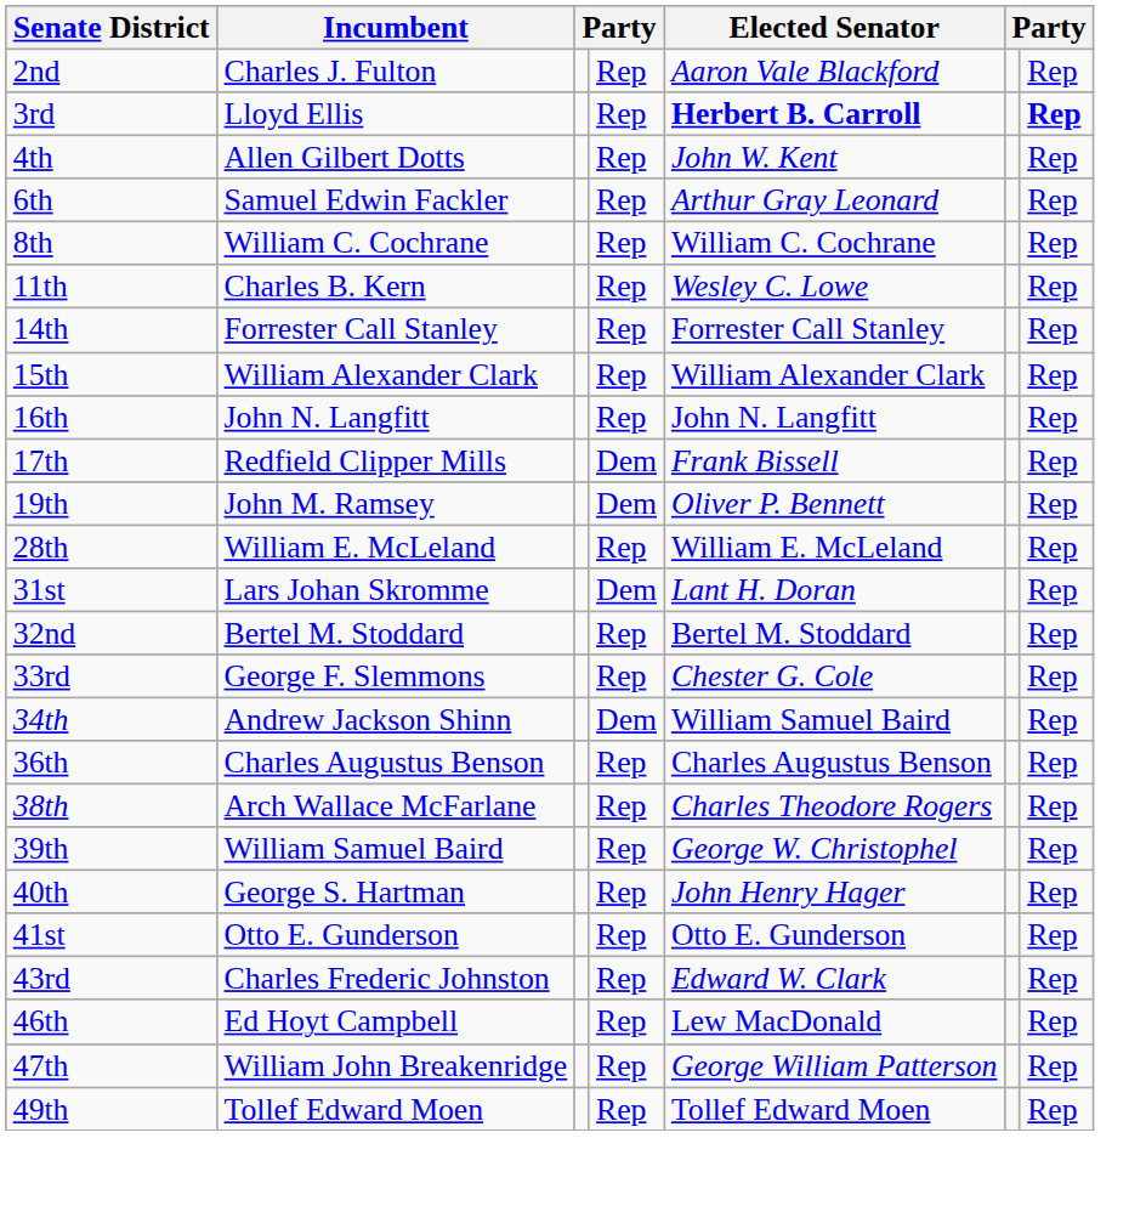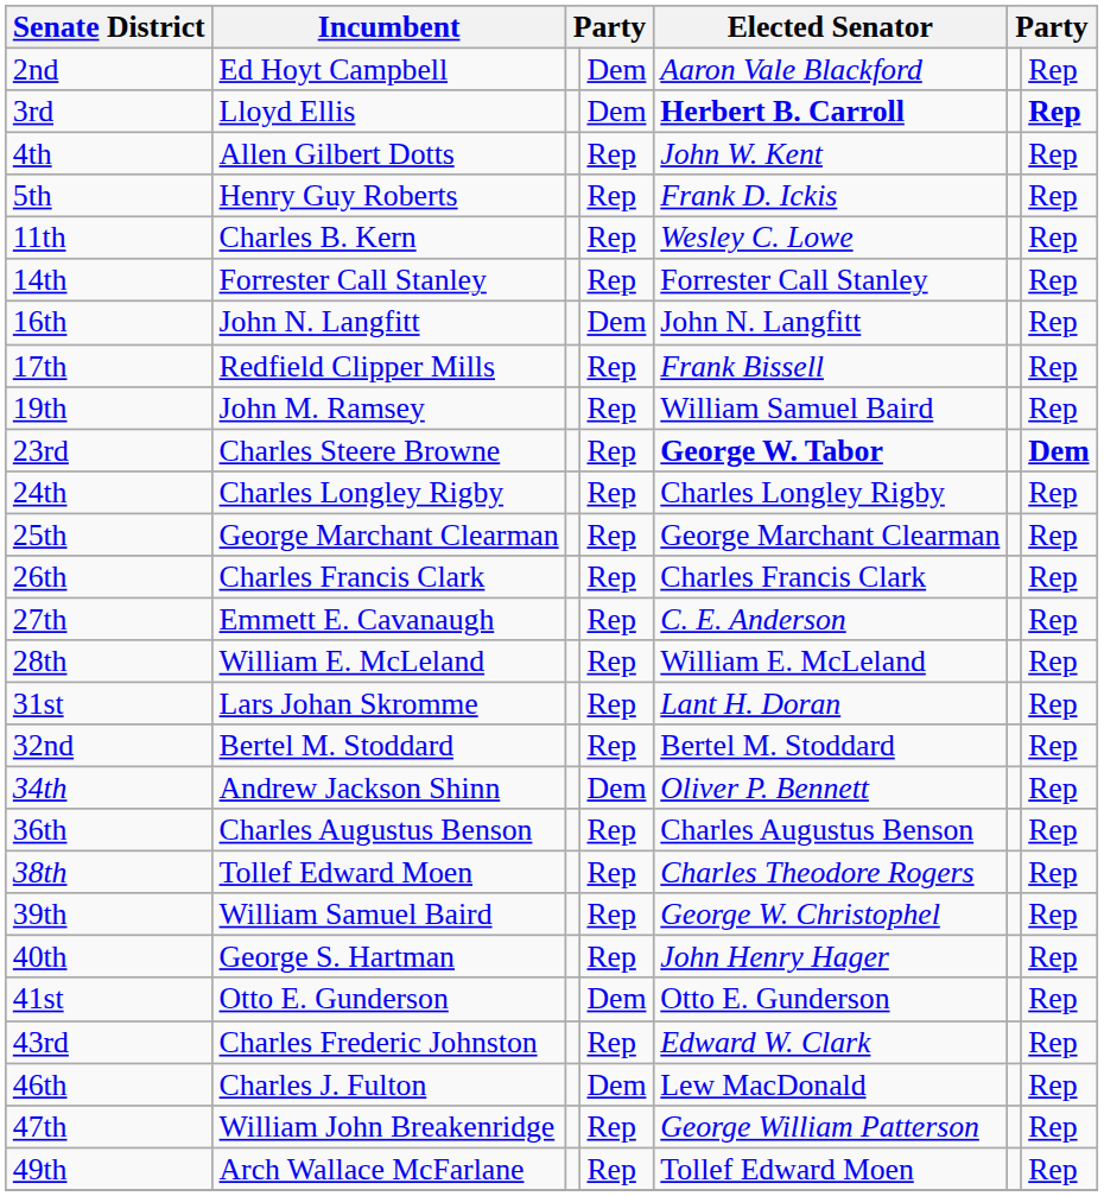2nd | Incumbent: Charles J. Fulton -> Ed Hoyt Campbell
2nd | column 4: Rep -> Dem
3rd | column 4: Rep -> Dem
+ row: 5th | Henry Guy Roberts | Rep | Frank D. Ickis | Rep
- row: 6th | Samuel Edwin Fackler | Rep | Arthur Gray Leonard | Rep
- row: 8th | William C. Cochrane | Rep | William C. Cochrane | Rep
- row: 15th | William Alexander Clark | Rep | William Alexander Clark | Rep
16th | column 4: Rep -> Dem
17th | column 4: Dem -> Rep
19th | column 4: Dem -> Rep
19th | Elected Senator: Oliver P. Bennett -> William Samuel Baird
+ row: 23rd | Charles Steere Browne | Rep | George W. Tabor | Dem
+ row: 24th | Charles Longley Rigby | Rep | Charles Longley Rigby | Rep
+ row: 25th | George Marchant Clearman | Rep | George Marchant Clearman | Rep
+ row: 26th | Charles Francis Clark | Rep | Charles Francis Clark | Rep
+ row: 27th | Emmett E. Cavanaugh | Rep | C. E. Anderson | Rep
31st | column 4: Dem -> Rep
- row: 33rd | George F. Slemmons | Rep | Chester G. Cole | Rep
34th | Elected Senator: William Samuel Baird -> Oliver P. Bennett
38th | Incumbent: Arch Wallace McFarlane -> Tollef Edward Moen
41st | column 4: Rep -> Dem
46th | Incumbent: Ed Hoyt Campbell -> Charles J. Fulton
46th | column 4: Rep -> Dem
49th | Incumbent: Tollef Edward Moen -> Arch Wallace McFarlane
